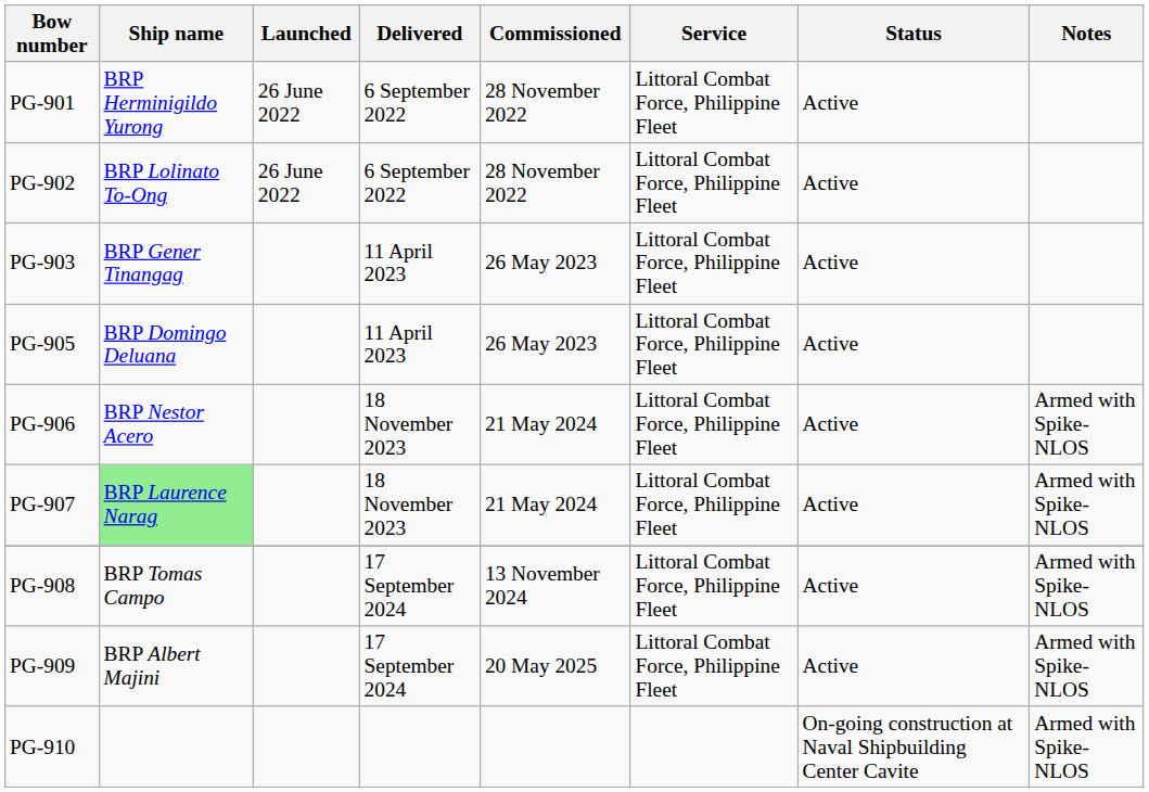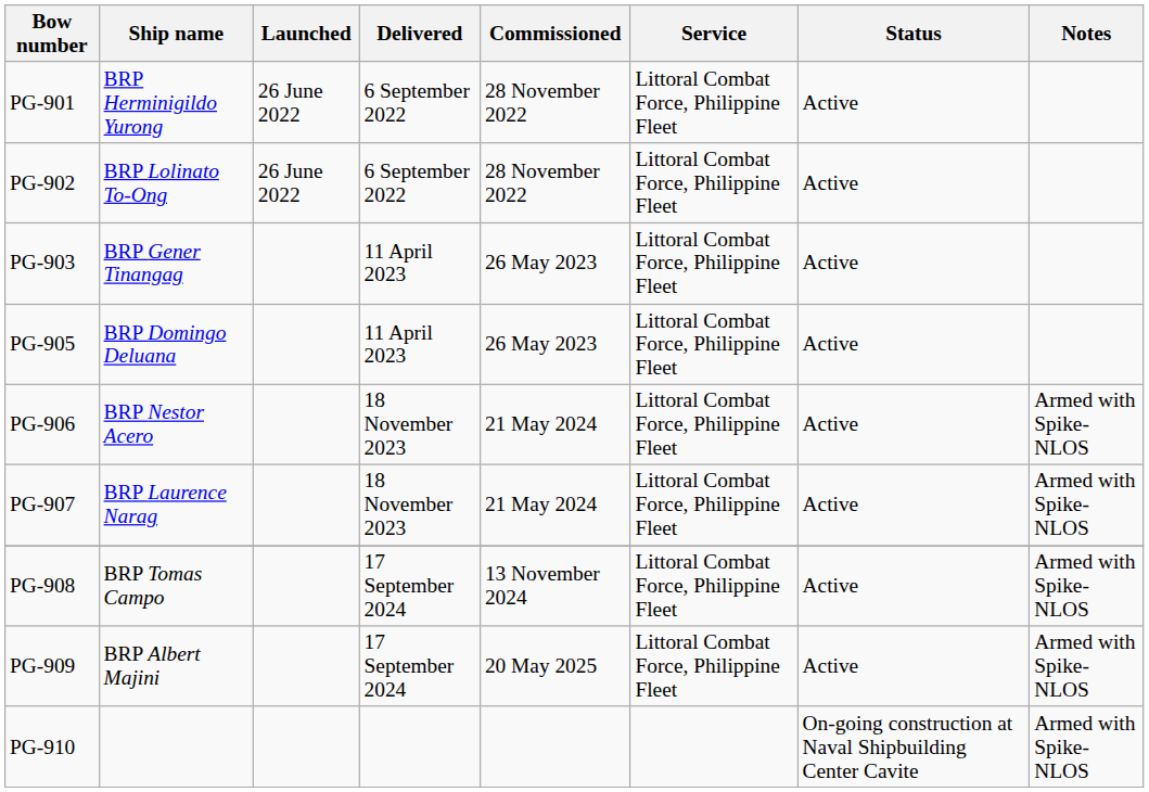PG-907 | Ship name: lightgreen background -> no background
